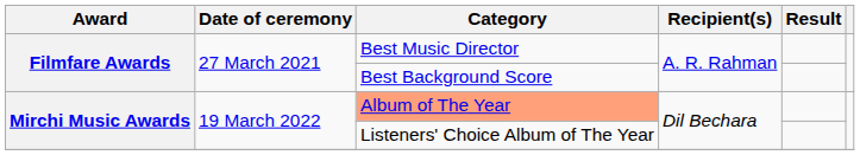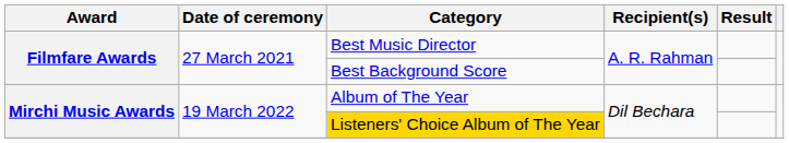Album of The Year | Category: lightsalmon background -> no background
Listeners' Choice Album of The Year | Category: no background -> gold background
